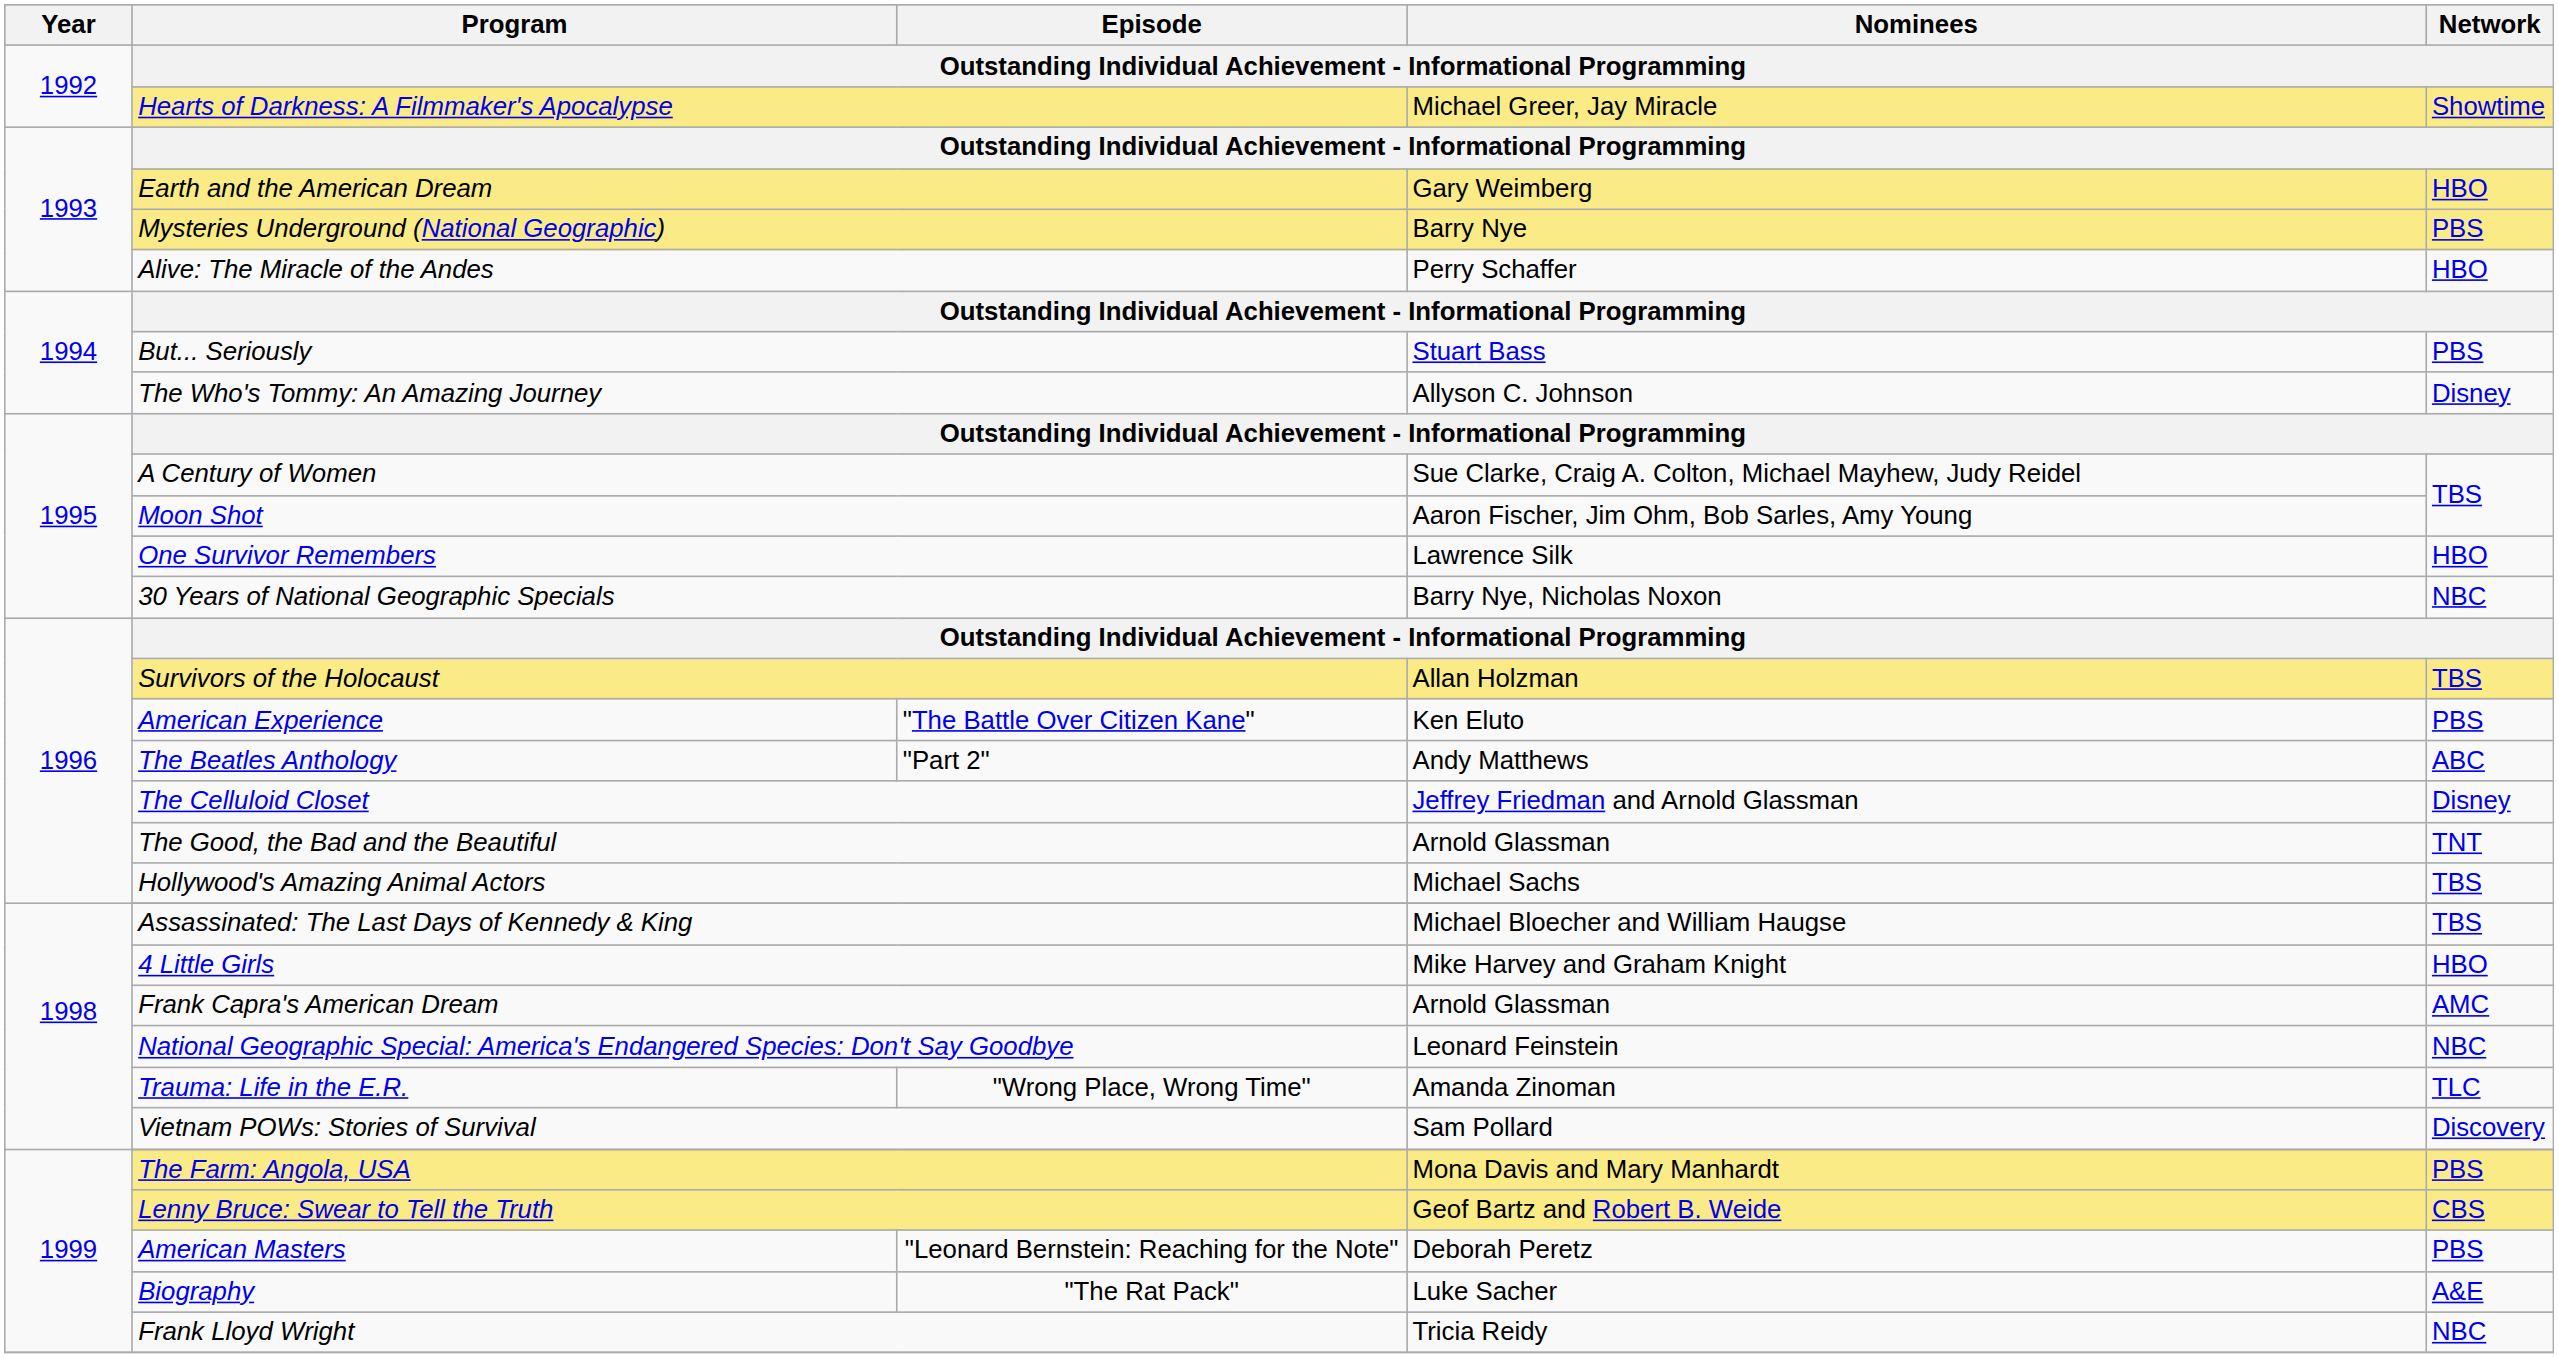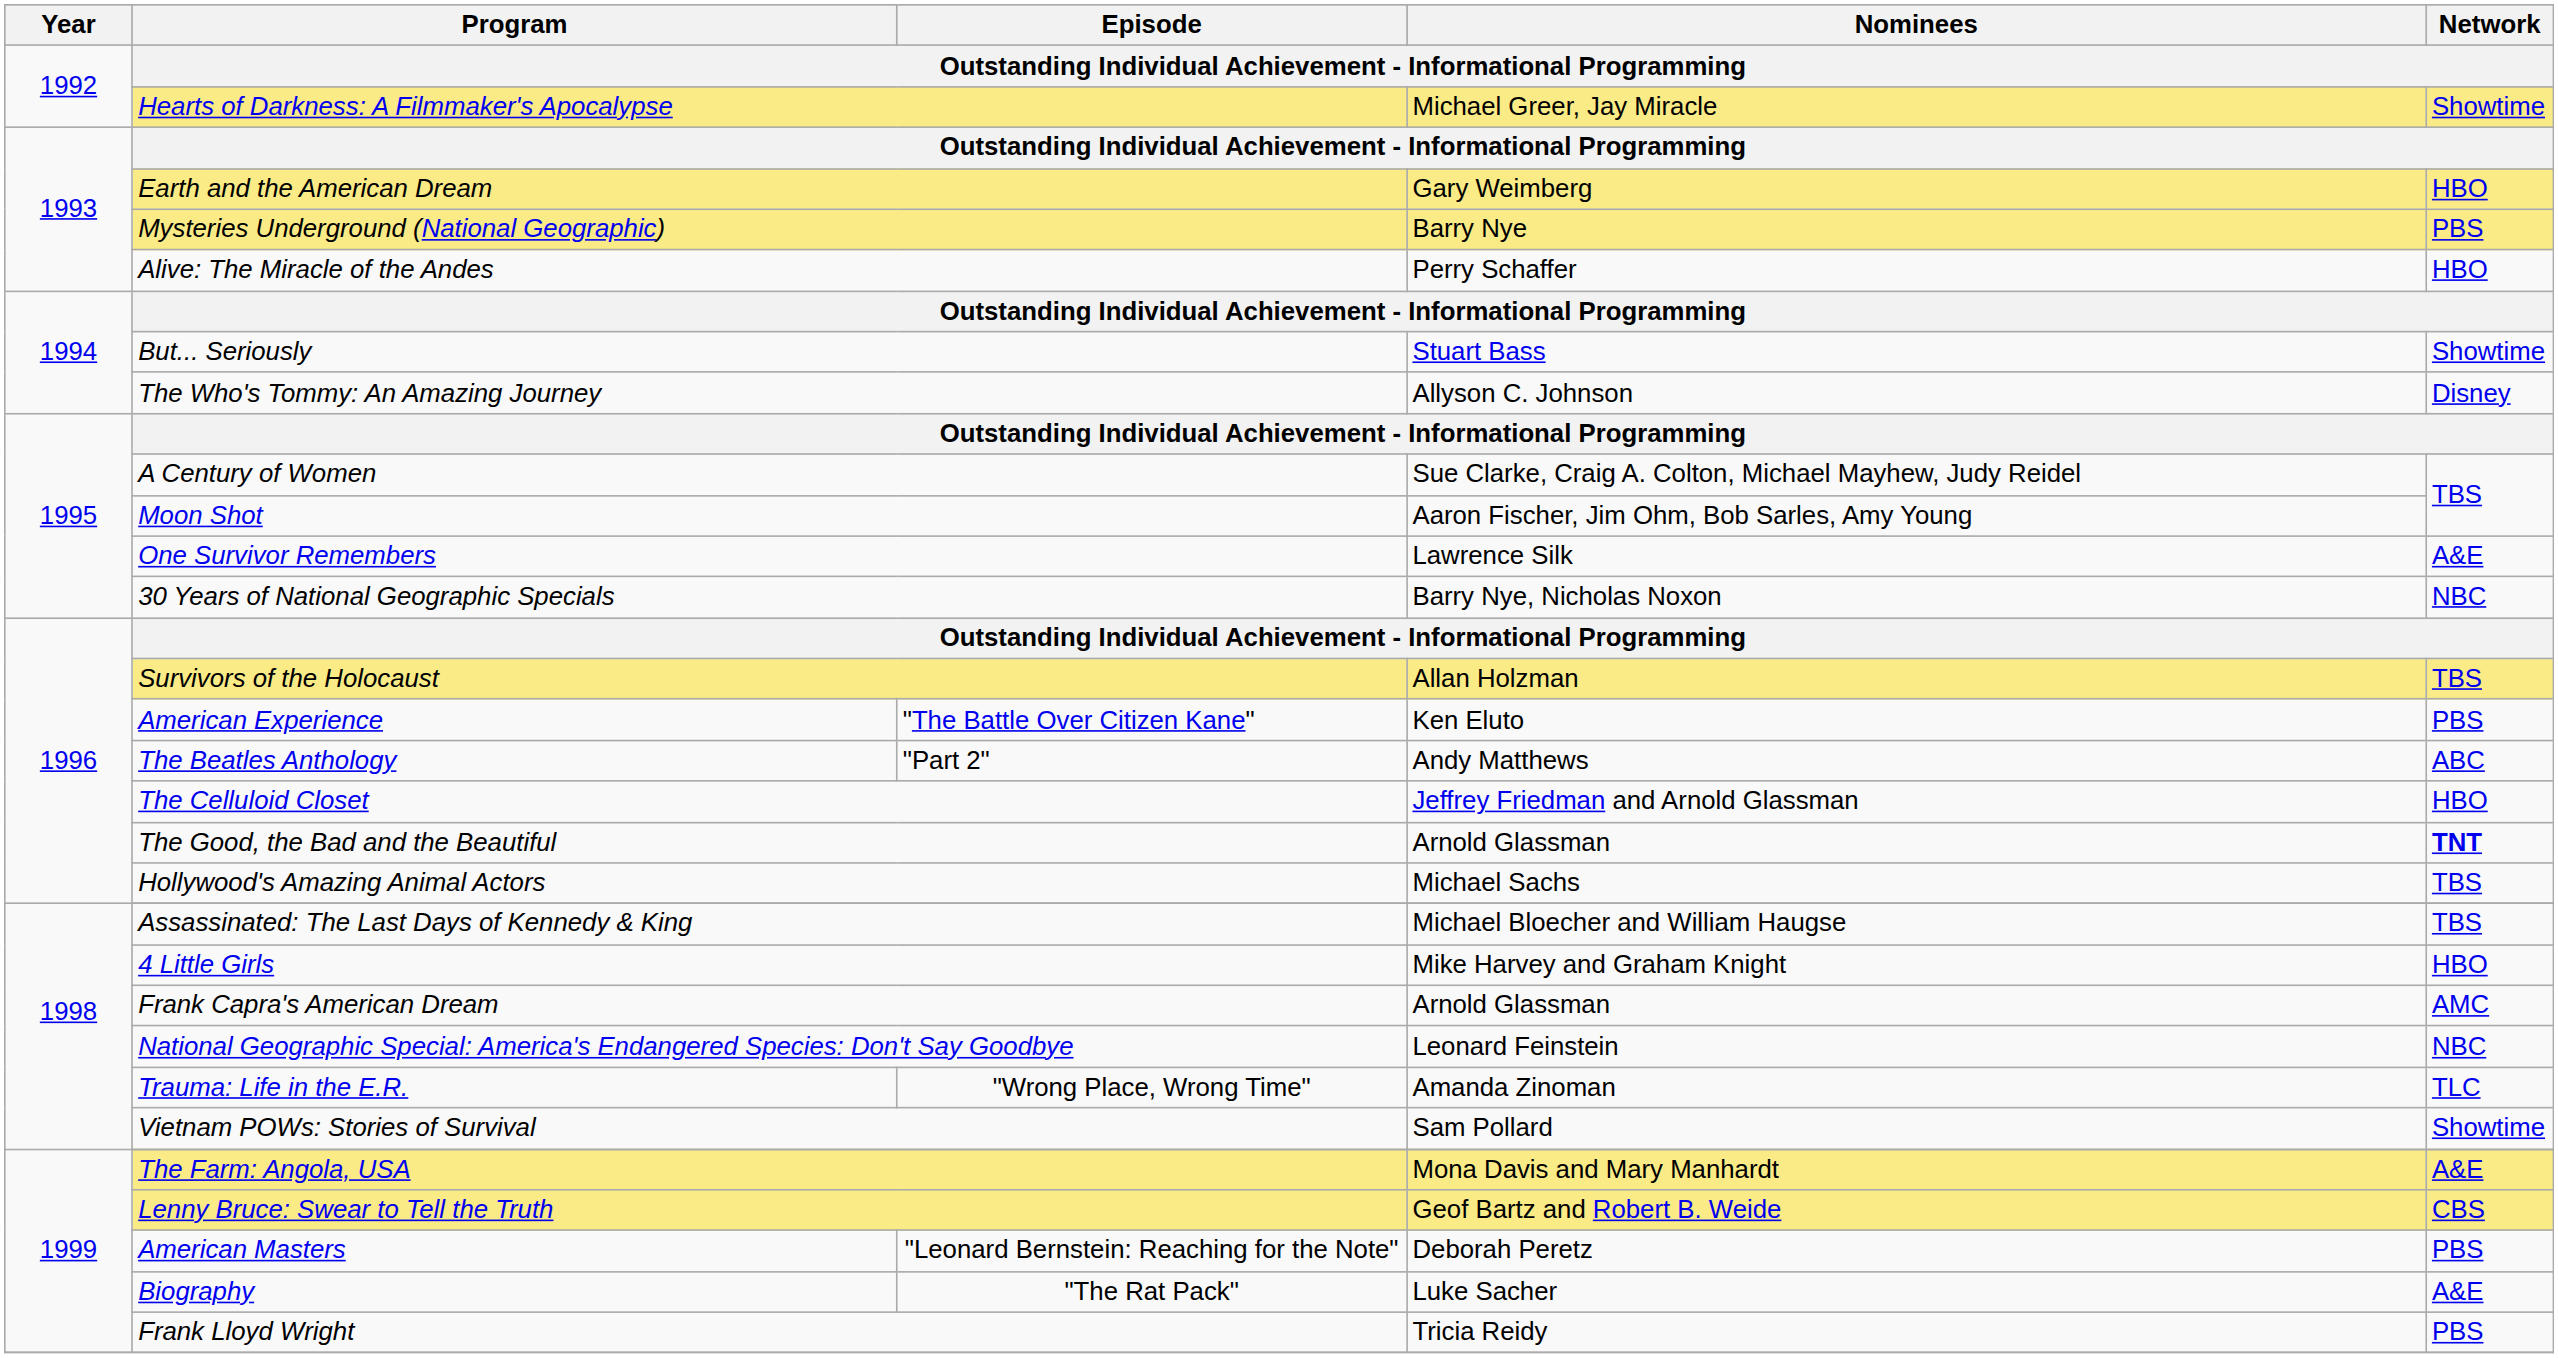But... Seriously | Network: PBS -> Showtime
One Survivor Remembers | Network: HBO -> A&E
The Celluloid Closet | Network: Disney -> HBO
The Good, the Bad and the Beautiful | Network: normal -> bold
Vietnam POWs: Stories of Survival | Network: Discovery -> Showtime
The Farm: Angola, USA | Network: PBS -> A&E
Frank Lloyd Wright | Network: NBC -> PBS
